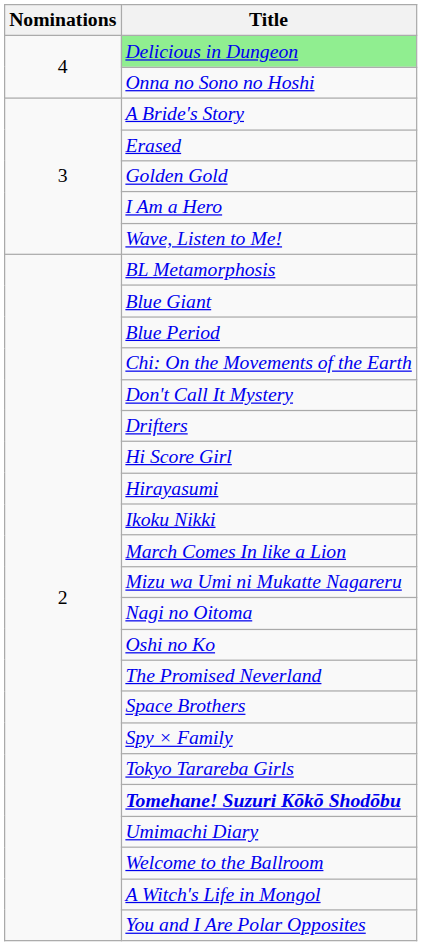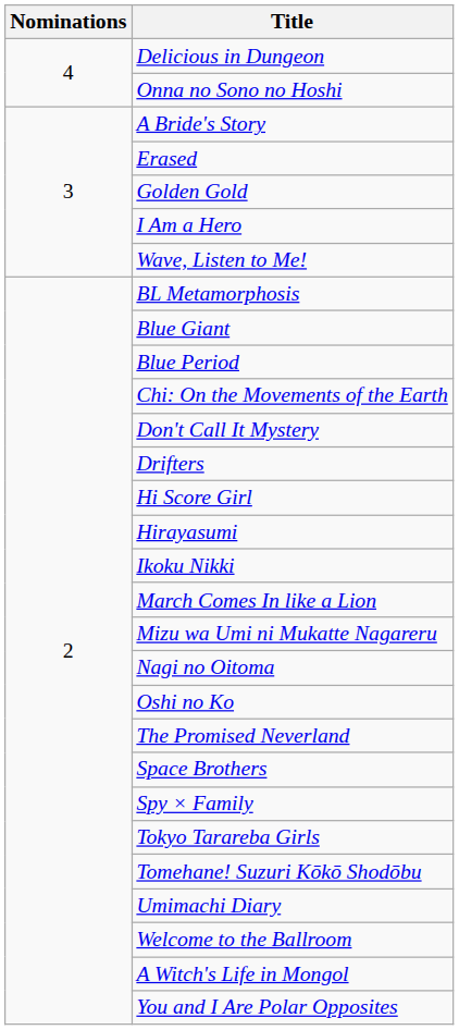Delicious in Dungeon | Title: lightgreen background -> no background
Tomehane! Suzuri Kōkō Shodōbu | Title: bold -> normal
